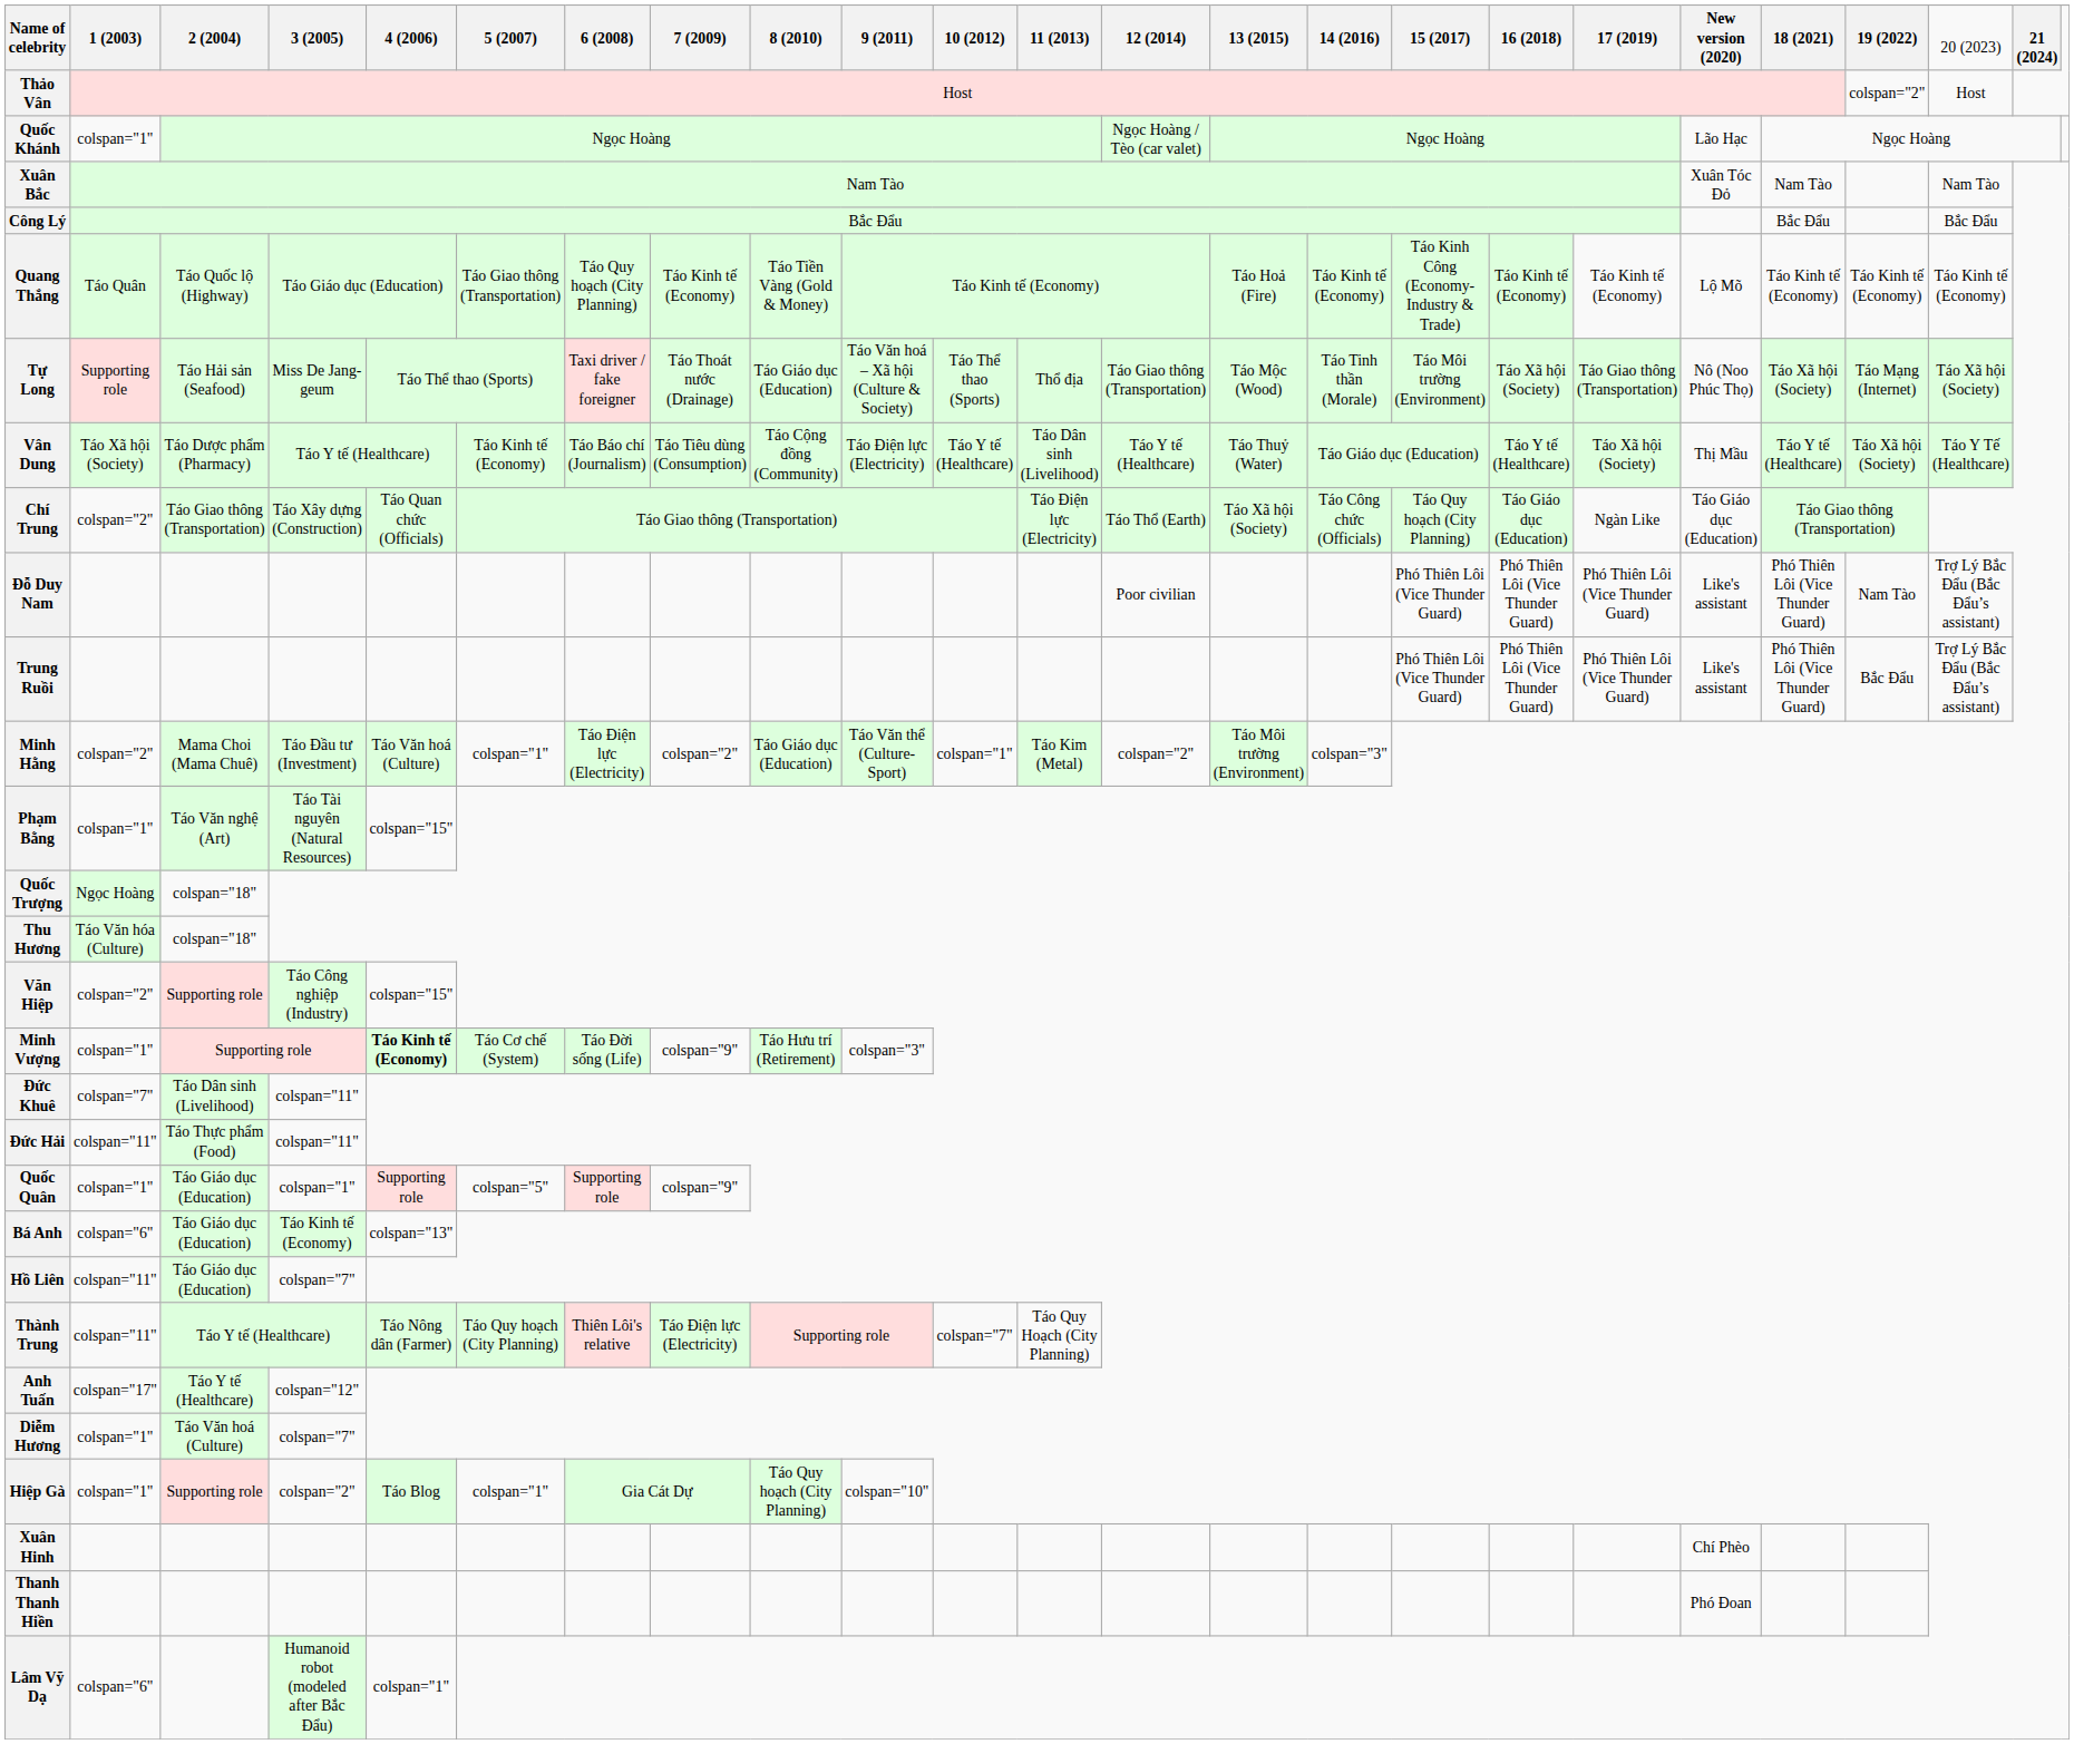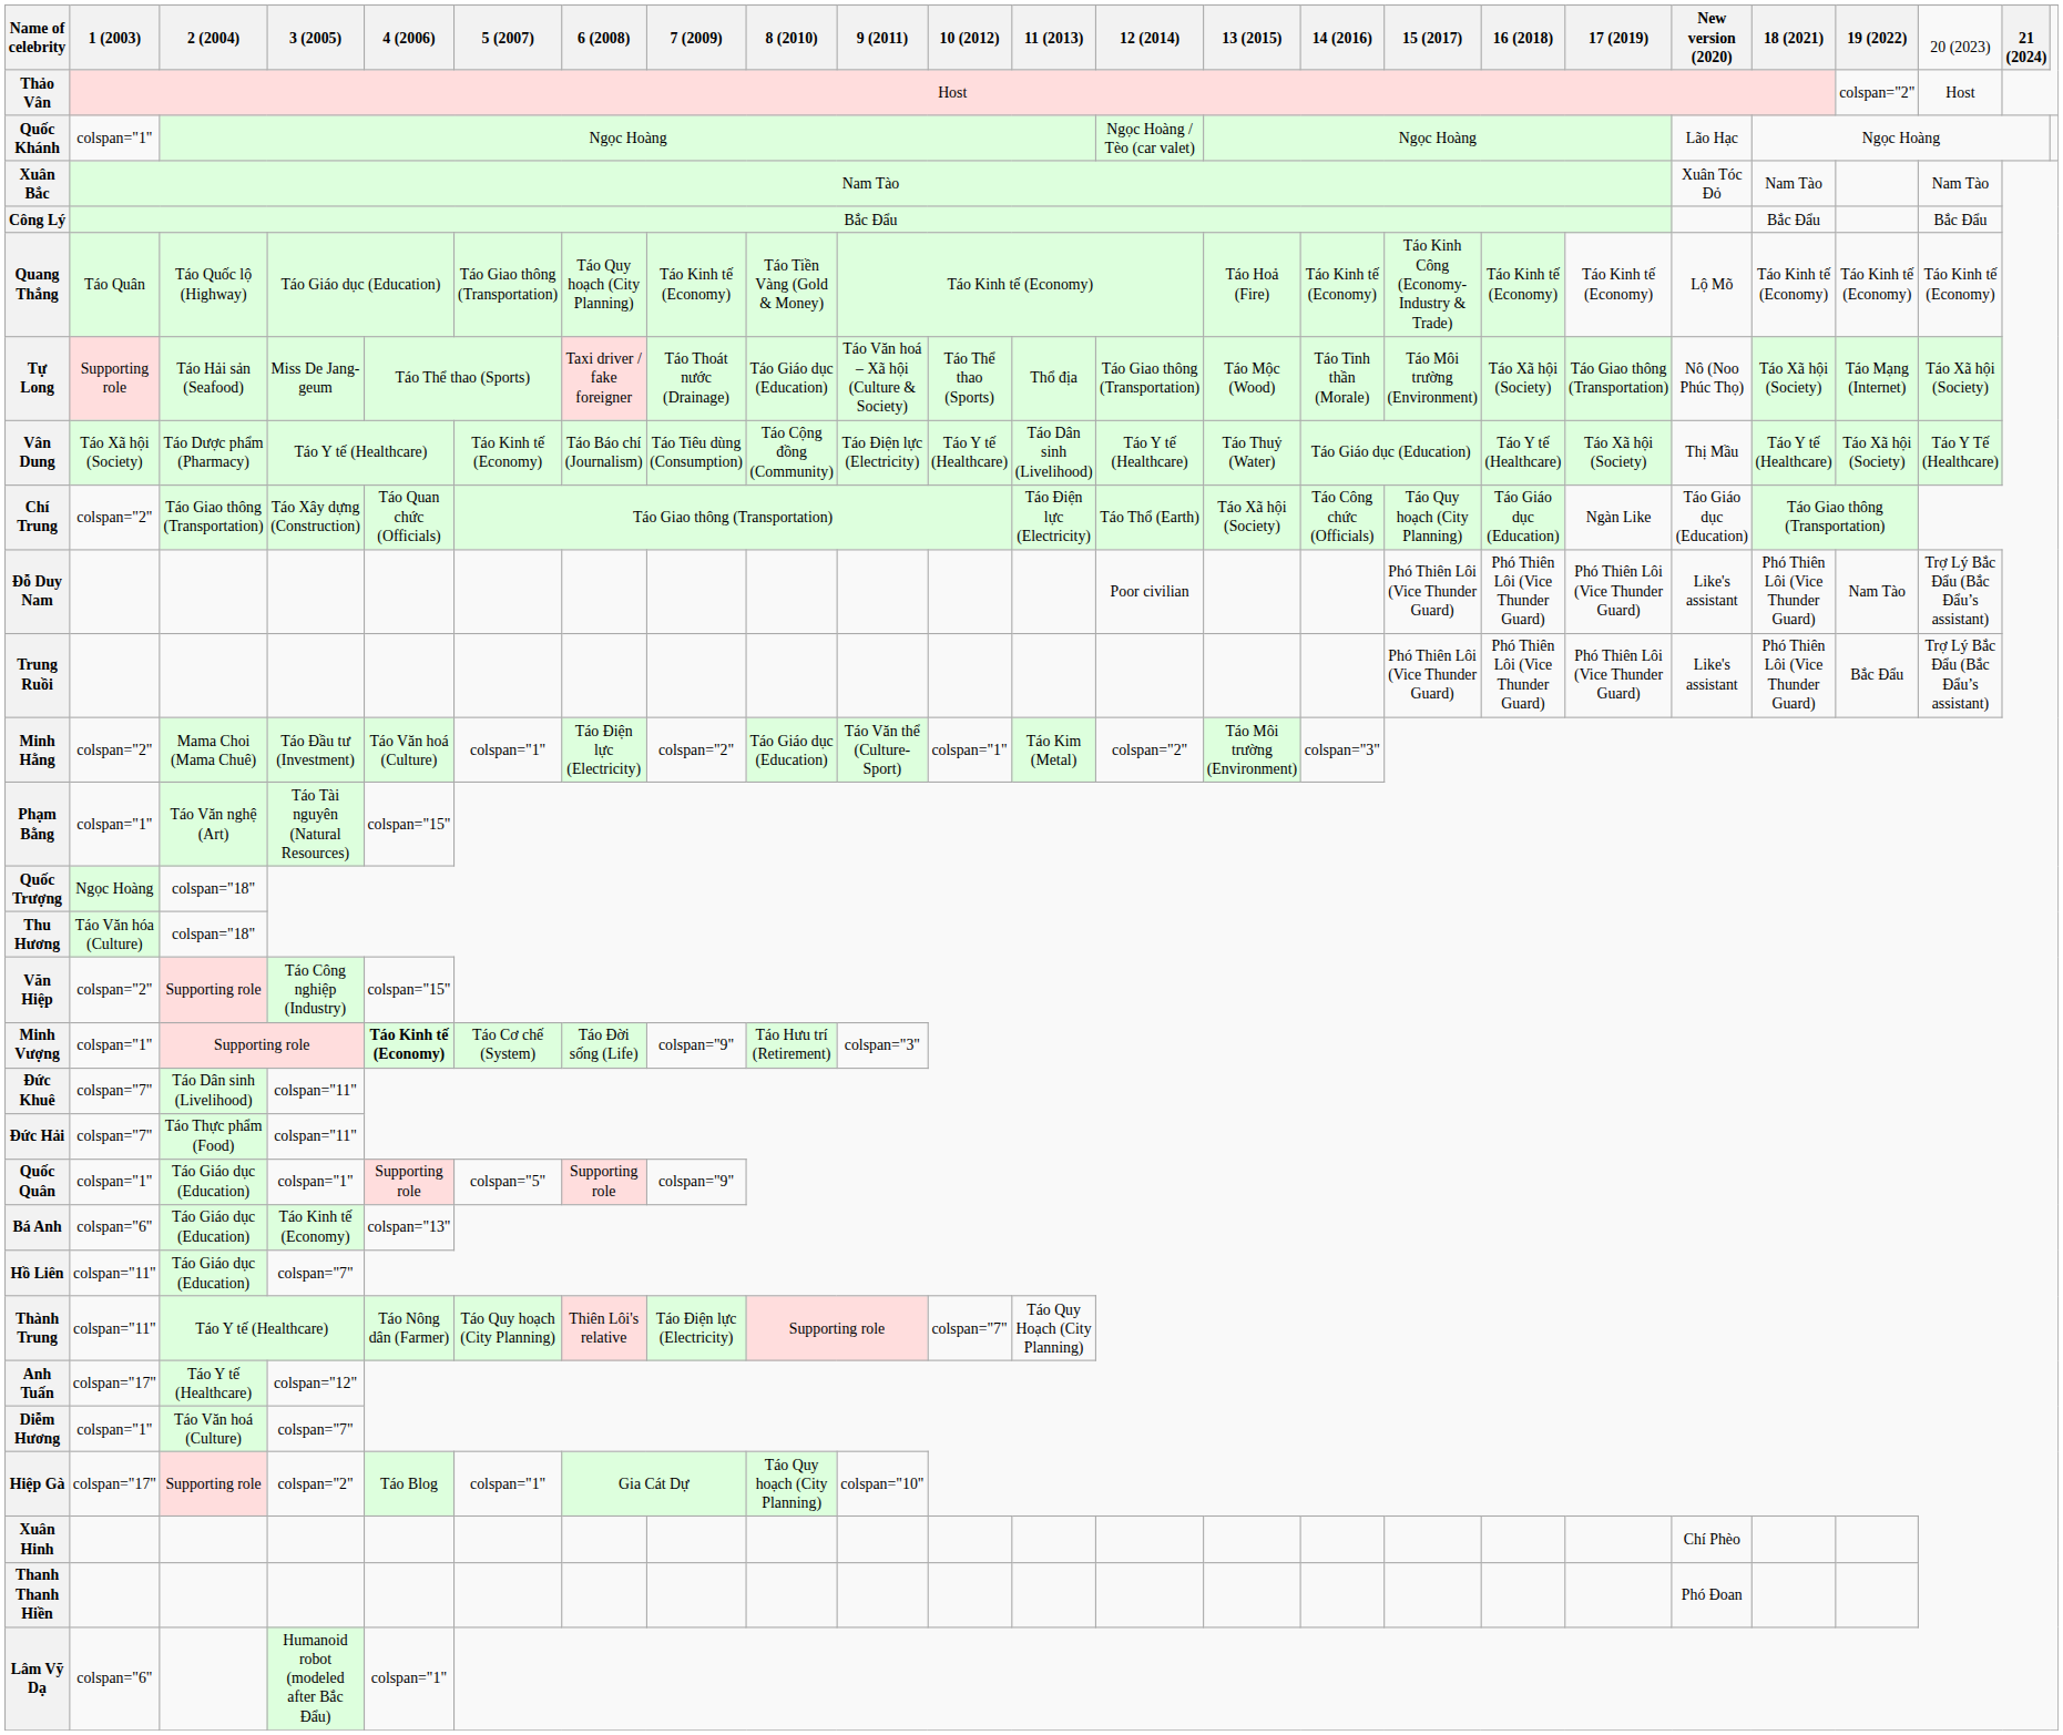Đức Hải | column 2: colspan="11" -> colspan="7"
Hiệp Gà | column 2: colspan="1" -> colspan="17"
